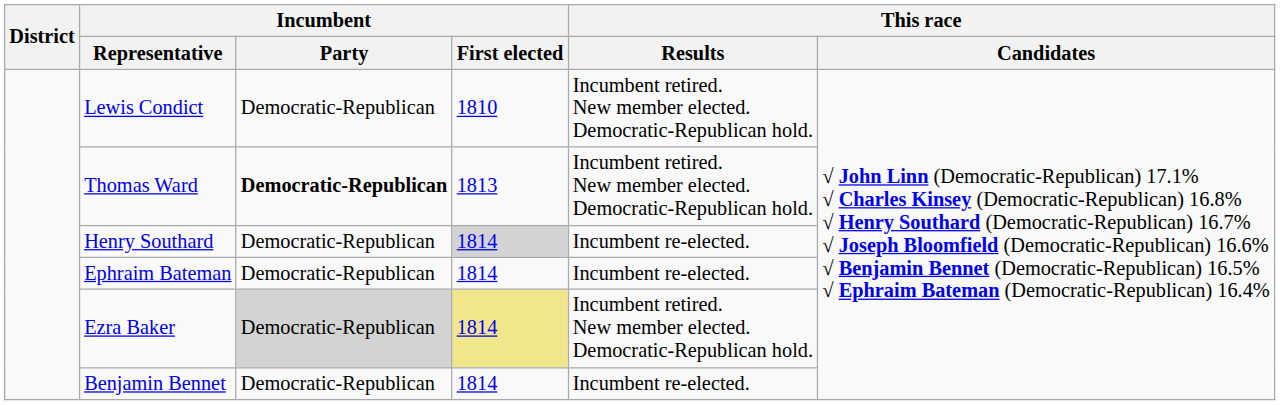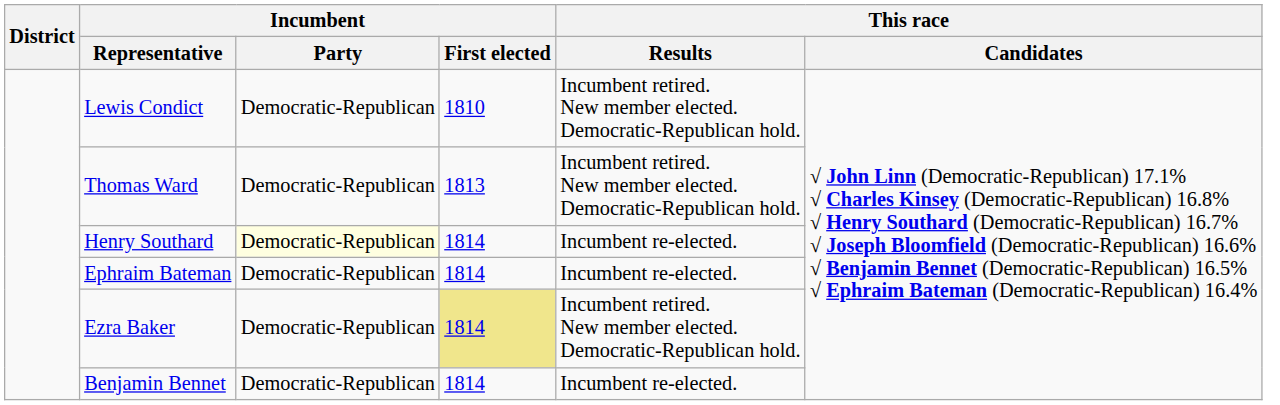Thomas Ward | Incumbent / Party: bold -> normal
Henry Southard | Incumbent / Party: no background -> lightyellow background
Henry Southard | Incumbent / First elected: lightgrey background -> no background
Ezra Baker | Incumbent / Party: lightgrey background -> no background
